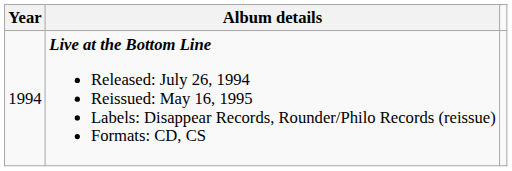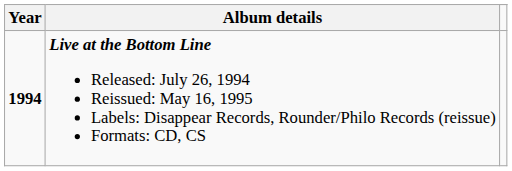1994 | Year: normal -> bold
